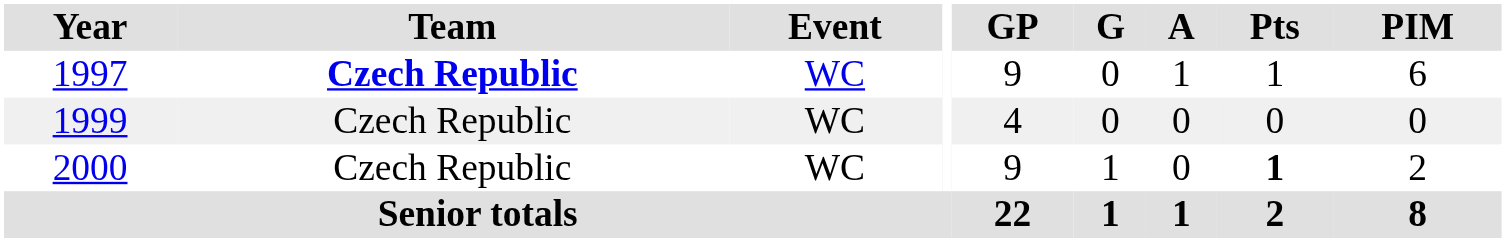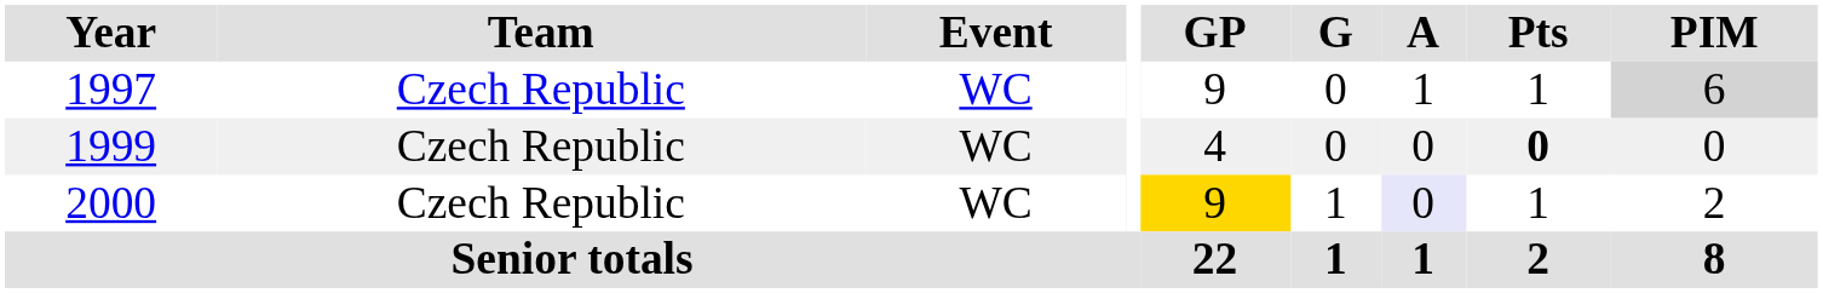1997 | Team: bold -> normal
1997 | PIM: no background -> lightgrey background
1999 | Pts: normal -> bold
2000 | GP: no background -> gold background
2000 | A: no background -> lavender background
2000 | Pts: bold -> normal
